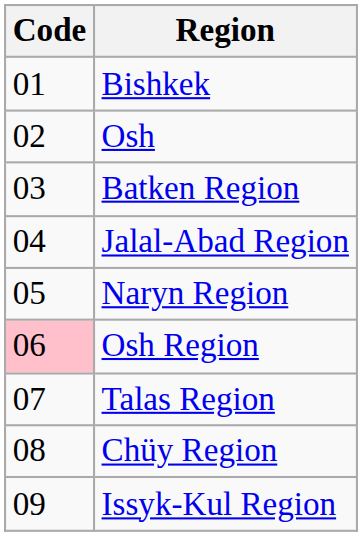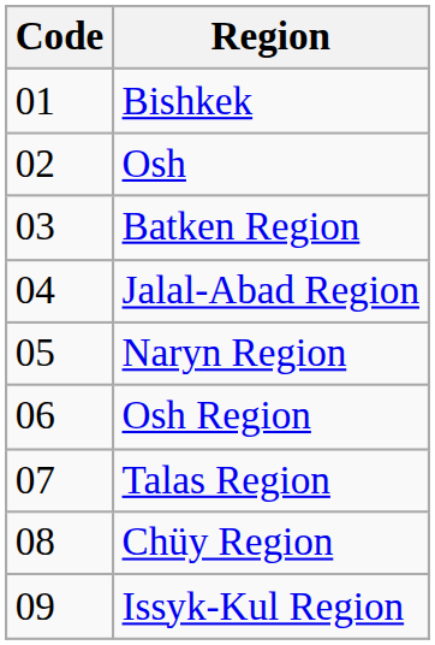Osh Region | Code: pink background -> no background
